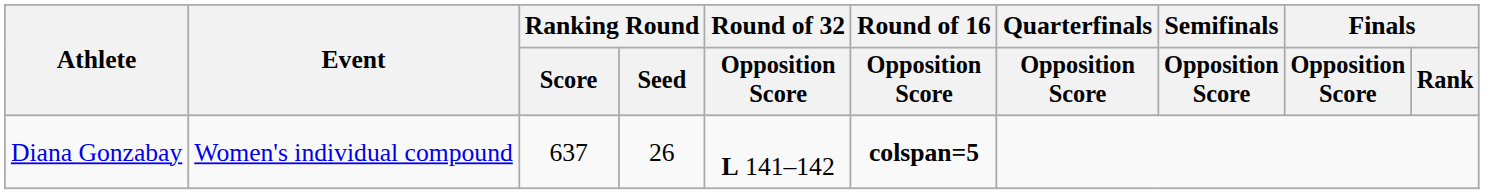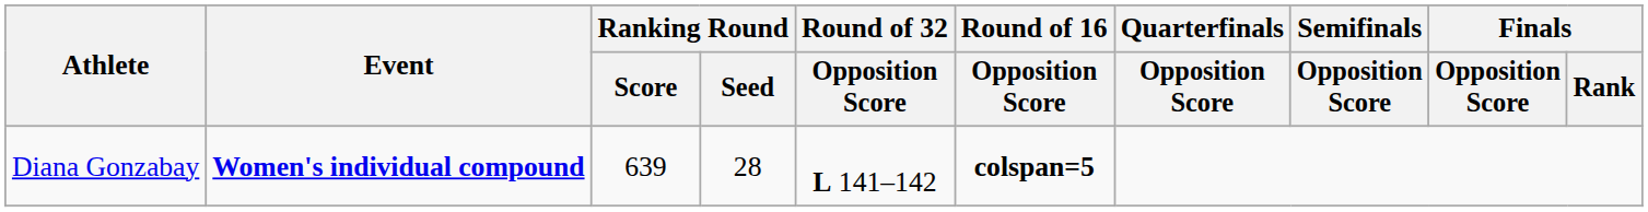Diana Gonzabay | Event: normal -> bold
Diana Gonzabay | Ranking Round / Score: 637 -> 639
Diana Gonzabay | Ranking Round / Seed: 26 -> 28
